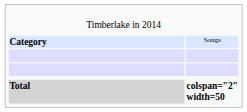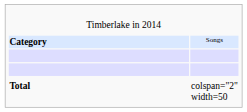Total | column 1: lightgrey background -> no background
Total | column 2: bold -> normal
